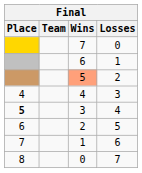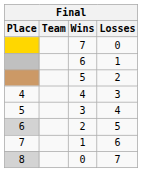row 5 | Wins: lightsalmon background -> no background
row 7 | Place: bold -> normal
row 8 | Place: no background -> lightgrey background
row 10 | Place: no background -> lightgrey background
